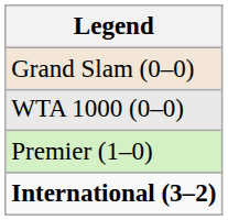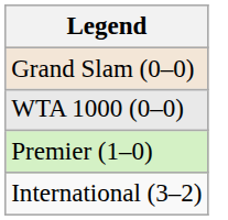row 5 | column 1: bold -> normal
